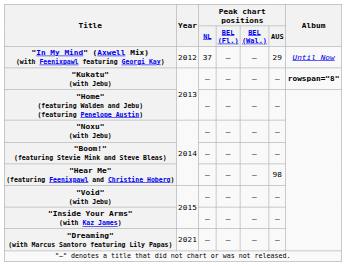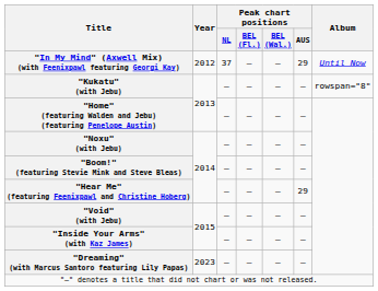"Kukatu" (with Jebu) | Album: bold -> normal
"Hear Me" (featuring Feenixpawl and Christine Hoberg) | Peak chart positions / AUS: 98 -> 29
"Dreaming" (with Marcus Santoro featuring Lily Papas) | Year: 2021 -> 2023
